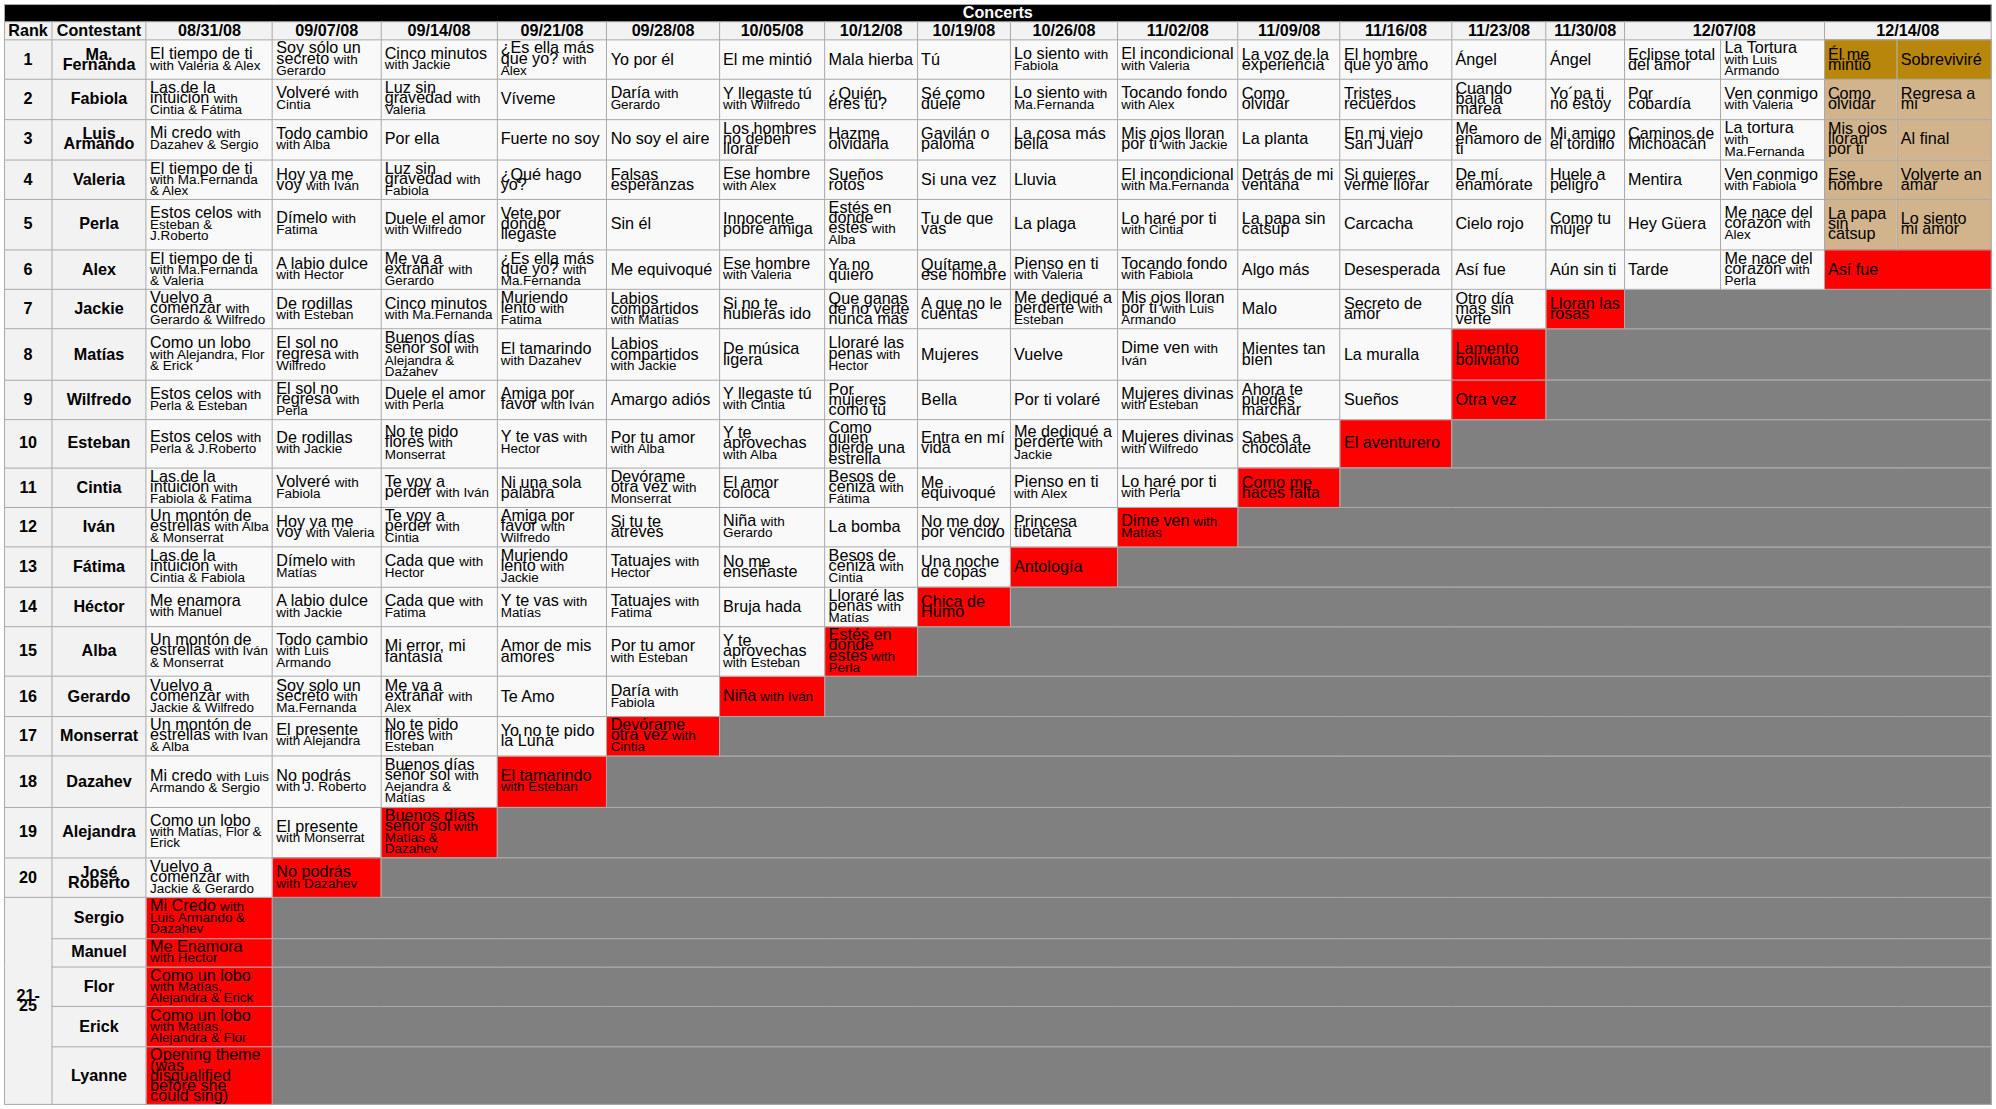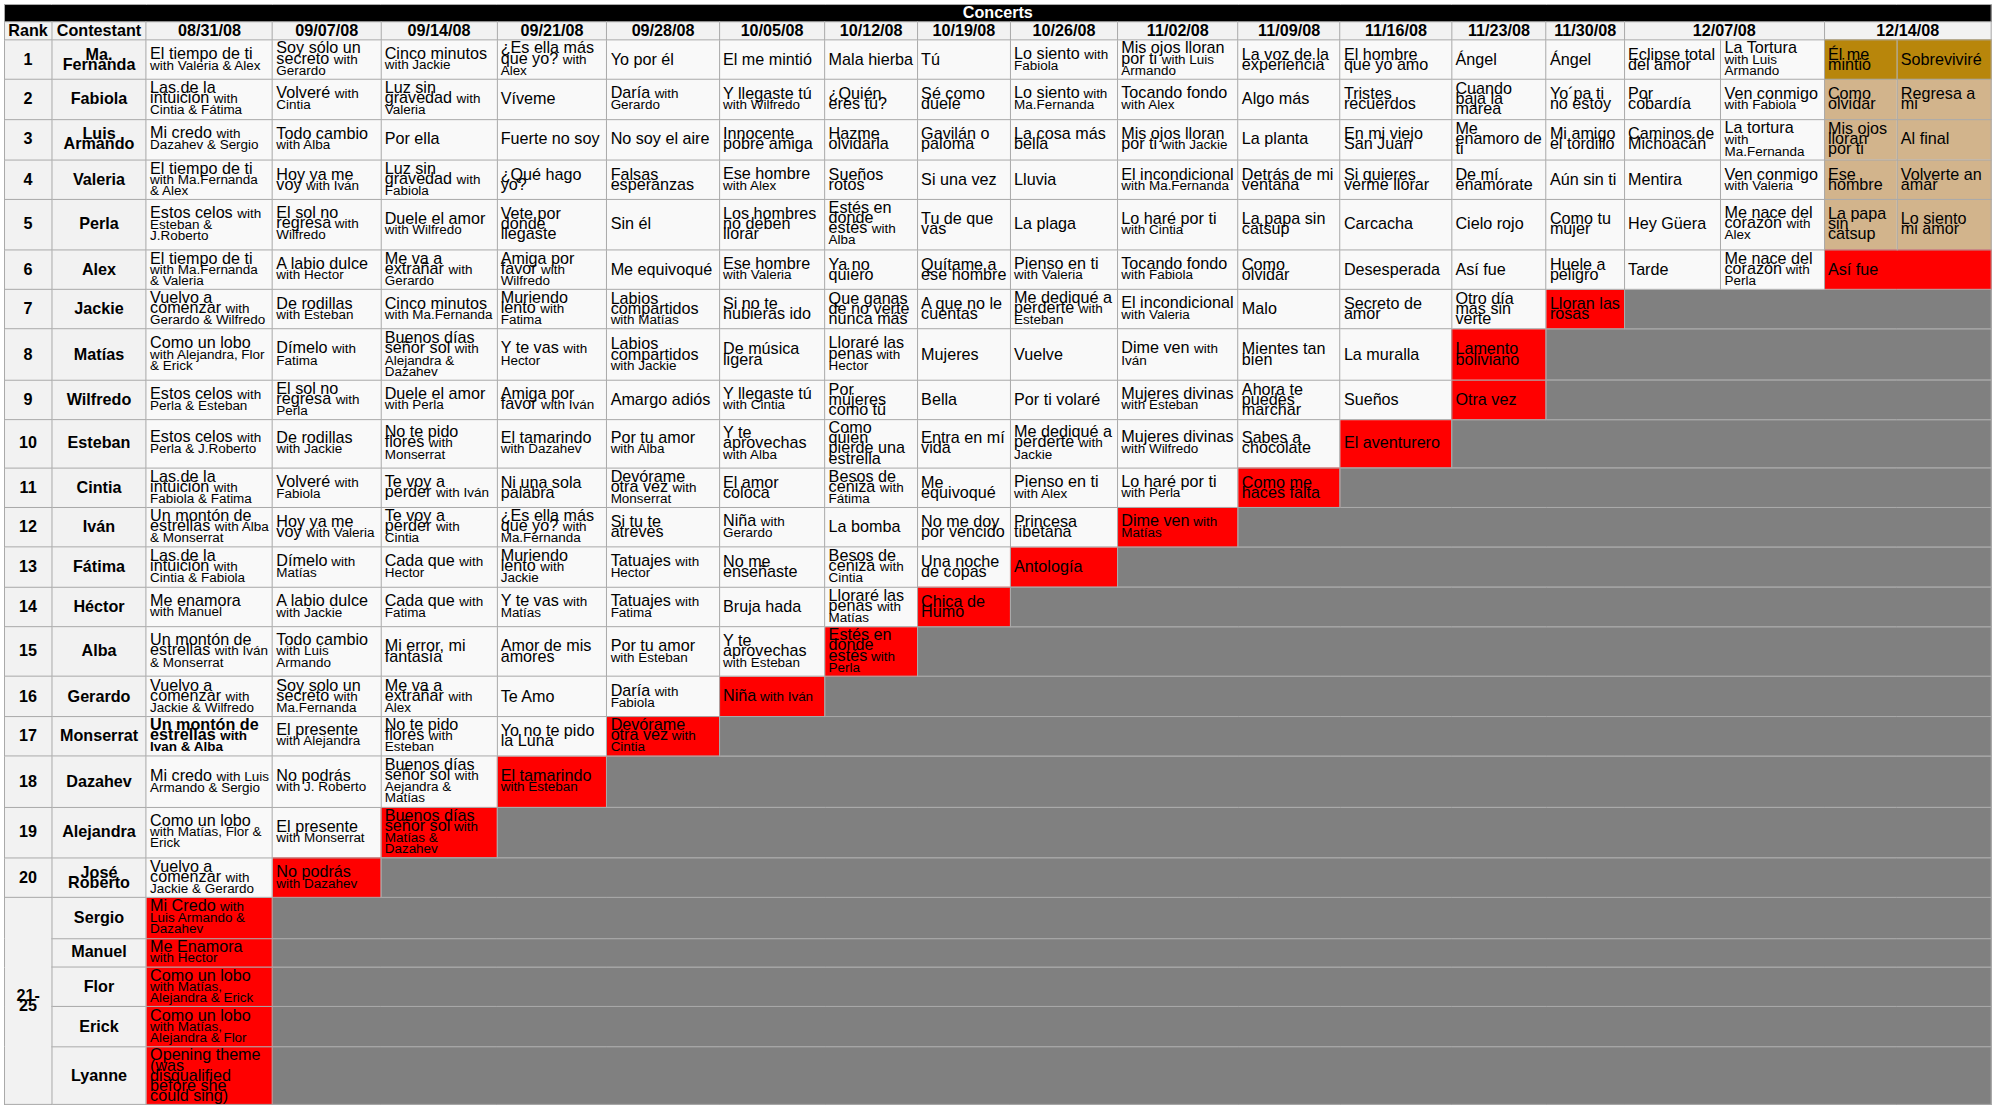Ma. Fernanda | Concerts / 11/02/08: El incondicional with Valeria -> Mis ojos lloran por ti with Luis Armando
Fabiola | Concerts / 11/09/08: Como olvidar -> Algo más
Fabiola | column 18: Ven conmigo with Valeria -> Ven conmigo with Fabiola
Luis Armando | Concerts / 10/05/08: Los hombres no deben llorar -> Innocente pobre amiga
Valeria | Concerts / 11/30/08: Huele a peligro -> Aún sin ti
Valeria | column 18: Ven conmigo with Fabiola -> Ven conmigo with Valeria
Perla | Concerts / 09/07/08: Dímelo with Fatima -> El sol no regresa with Wilfredo
Perla | Concerts / 10/05/08: Innocente pobre amiga -> Los hombres no deben llorar
Alex | Concerts / 09/21/08: ¿Es ella más que yo? with Ma.Fernanda -> Amiga por favor with Wilfredo
Alex | Concerts / 11/09/08: Algo más -> Como olvidar
Alex | Concerts / 11/30/08: Aún sin ti -> Huele a peligro
Jackie | Concerts / 11/02/08: Mis ojos lloran por ti with Luis Armando -> El incondicional with Valeria
Matías | Concerts / 09/07/08: El sol no regresa with Wilfredo -> Dímelo with Fatima
Matías | Concerts / 09/21/08: El tamarindo with Dazahev -> Y te vas with Hector
Esteban | Concerts / 09/21/08: Y te vas with Hector -> El tamarindo with Dazahev
Iván | Concerts / 09/21/08: Amiga por favor with Wilfredo -> ¿Es ella más que yo? with Ma.Fernanda
Monserrat | Concerts / 08/31/08: normal -> bold
